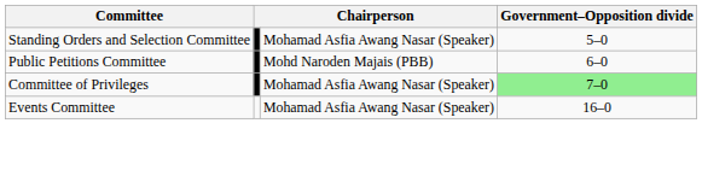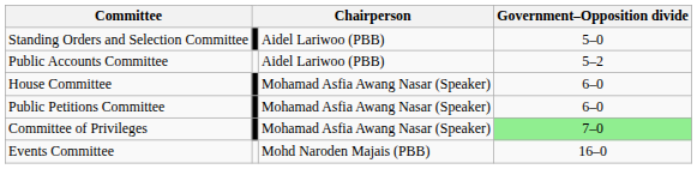Standing Orders and Selection Committee | column 3: Mohamad Asfia Awang Nasar (Speaker) -> Aidel Lariwoo (PBB)
+ row: Public Accounts Committee | Aidel Lariwoo (PBB) | 5–2
+ row: House Committee | Mohamad Asfia Awang Nasar (Speaker) | 6–0
Public Petitions Committee | column 3: Mohd Naroden Majais (PBB) -> Mohamad Asfia Awang Nasar (Speaker)
Events Committee | column 3: Mohamad Asfia Awang Nasar (Speaker) -> Mohd Naroden Majais (PBB)
